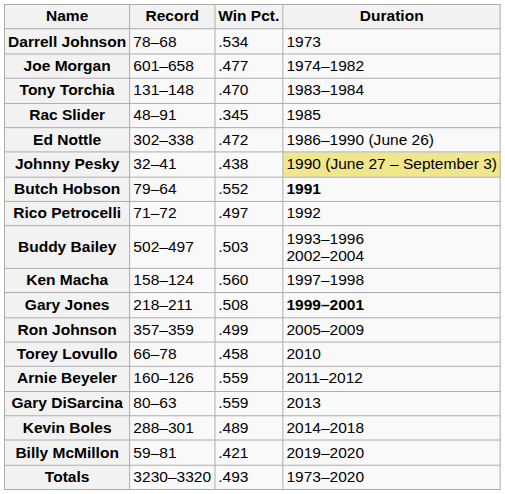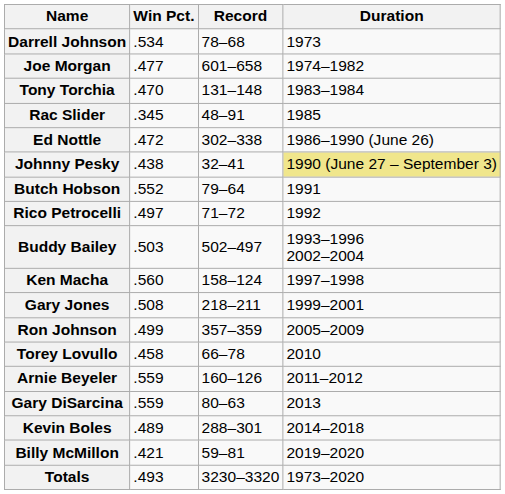columns swapped: Record <-> Win Pct.
Butch Hobson | Duration: bold -> normal
Gary Jones | Duration: bold -> normal
